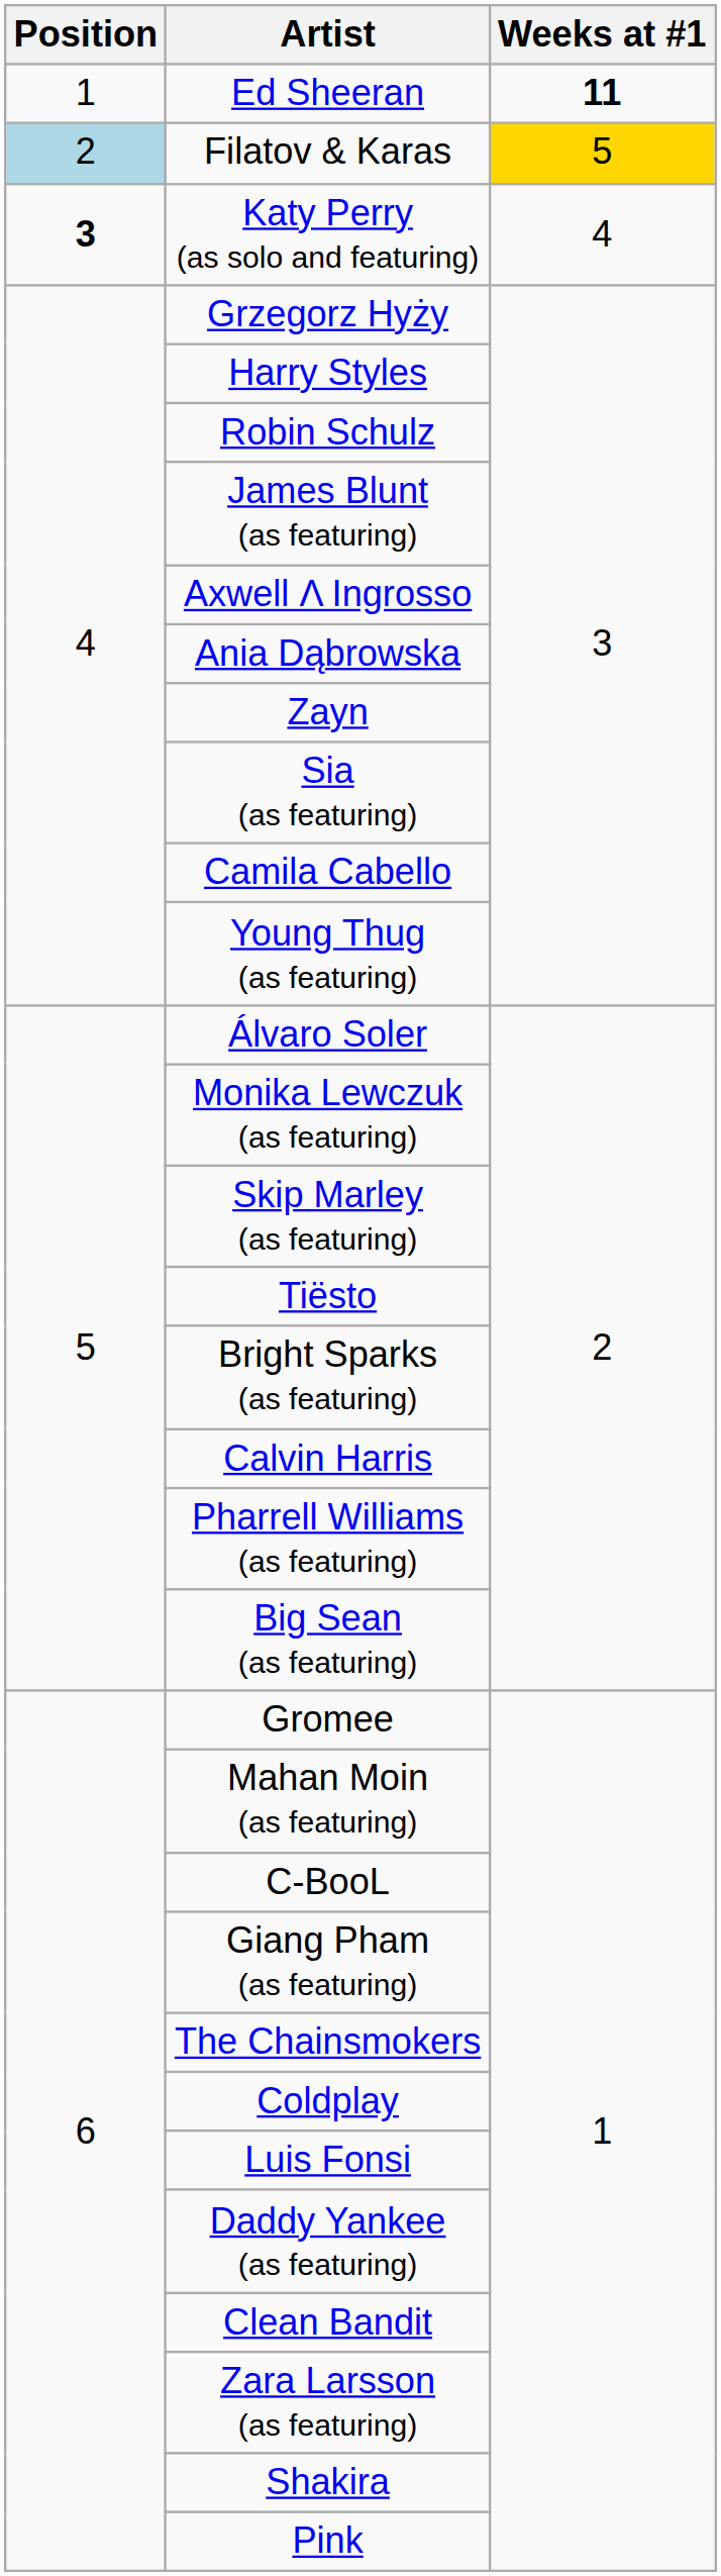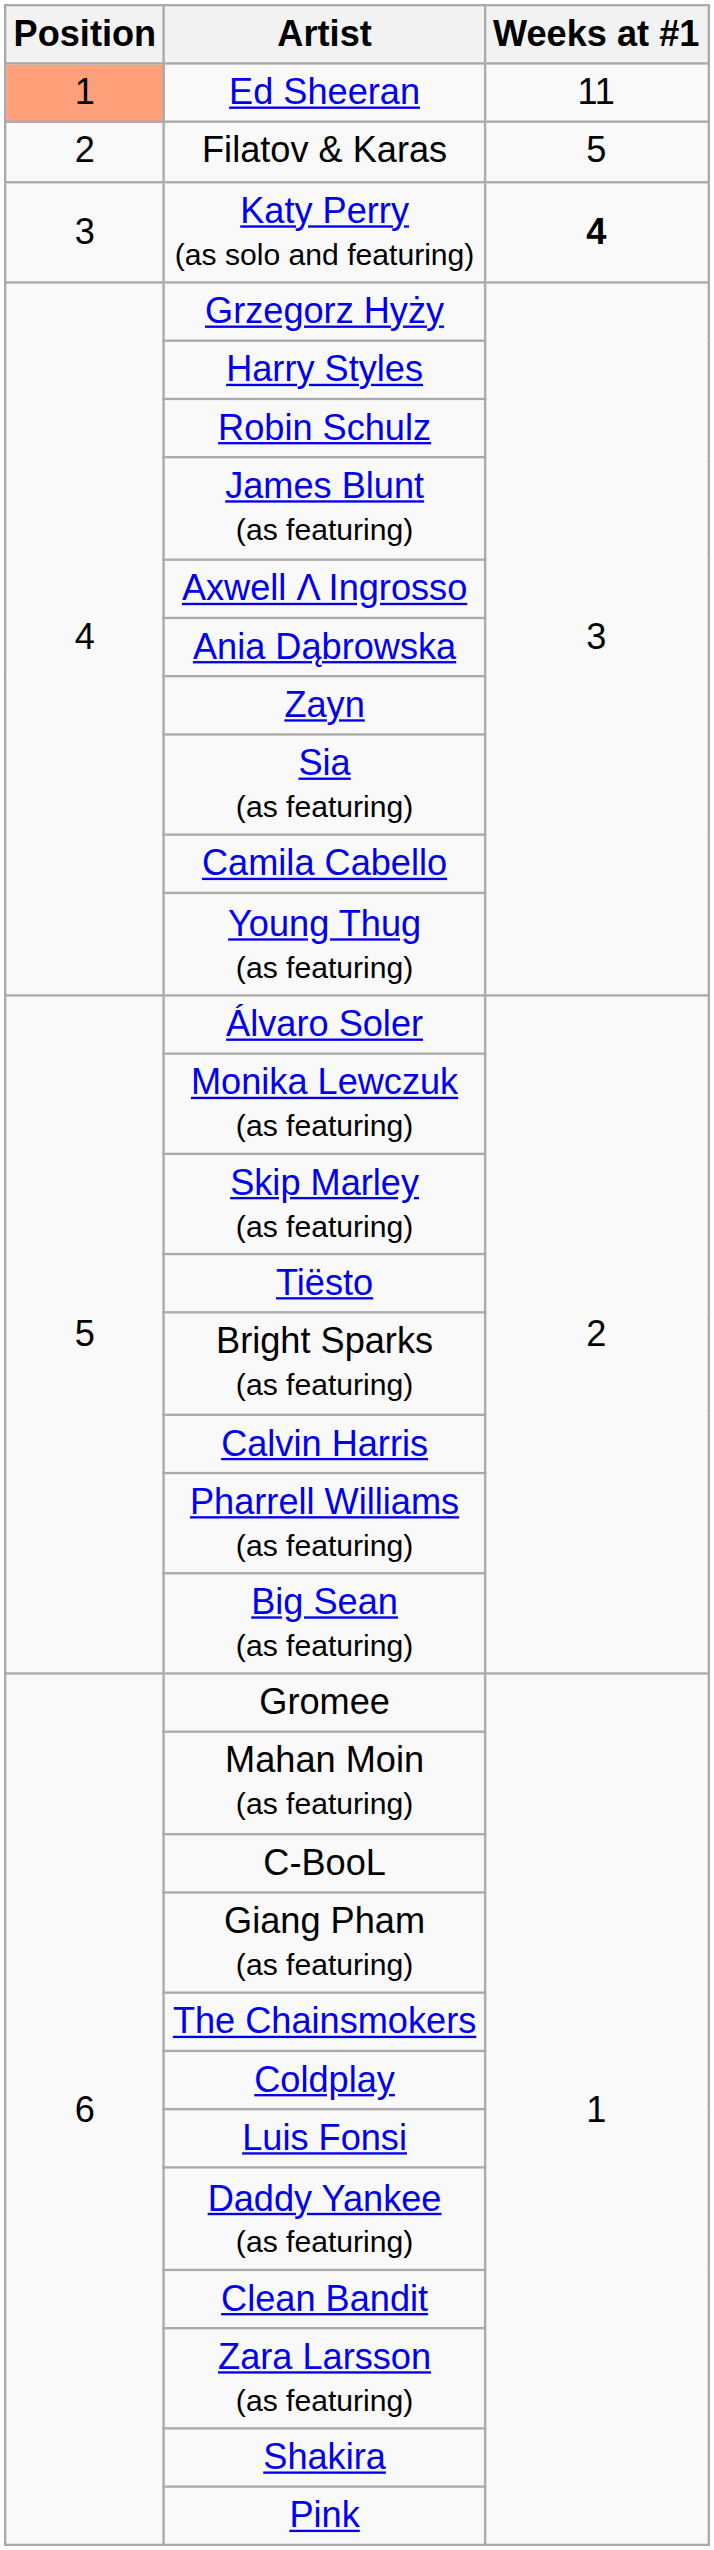Ed Sheeran | Position: no background -> lightsalmon background
Ed Sheeran | Weeks at #1: bold -> normal
Filatov & Karas | Position: lightblue background -> no background
Filatov & Karas | Weeks at #1: gold background -> no background
Katy Perry (as solo and featuring) | Position: bold -> normal
Katy Perry (as solo and featuring) | Weeks at #1: normal -> bold
